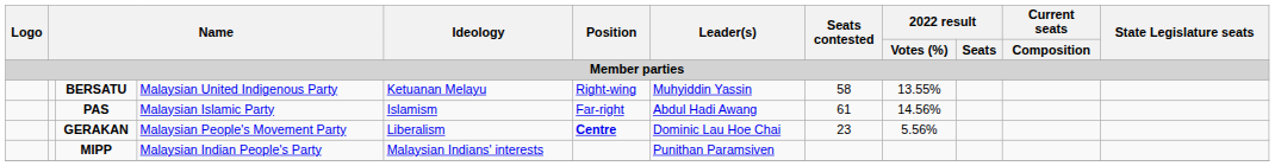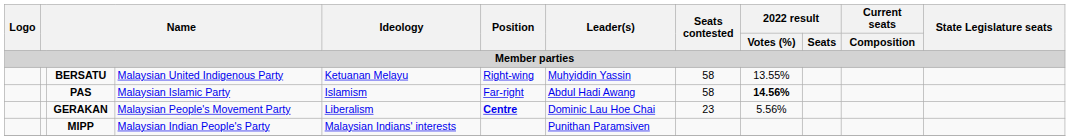PAS | Seats contested: 61 -> 58
PAS | 2022 result / Votes (%): normal -> bold
